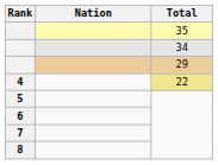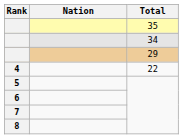4 | Total: khaki background -> no background
